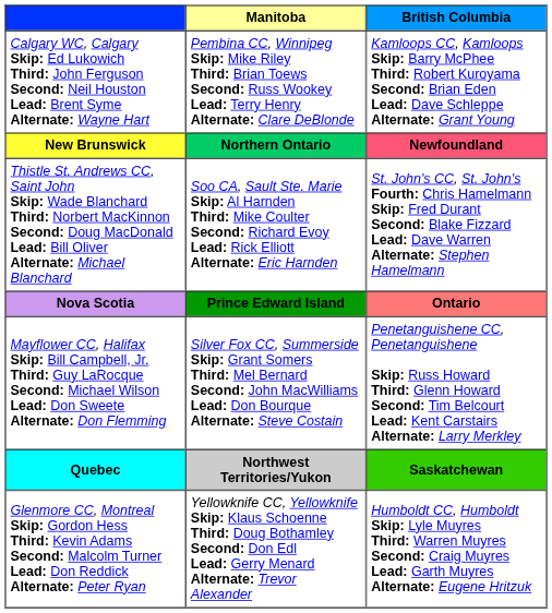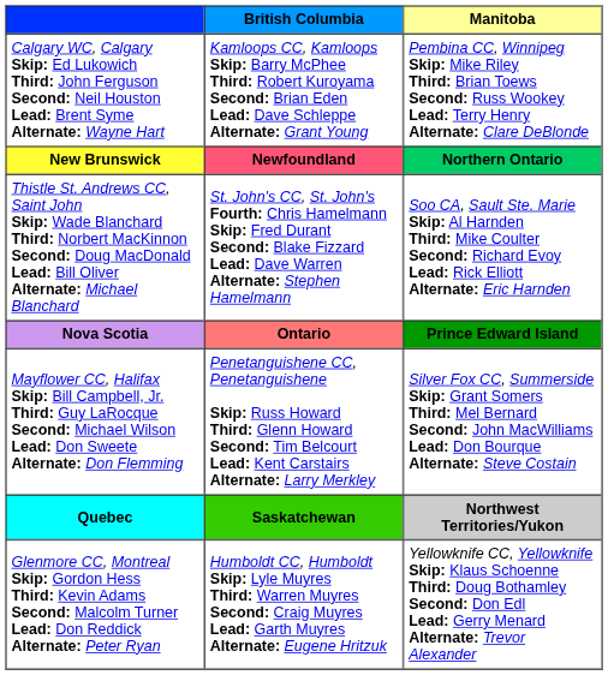columns swapped: British Columbia <-> Manitoba
